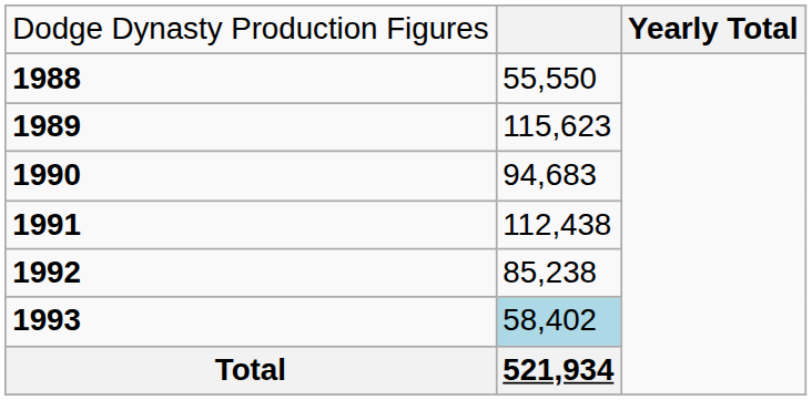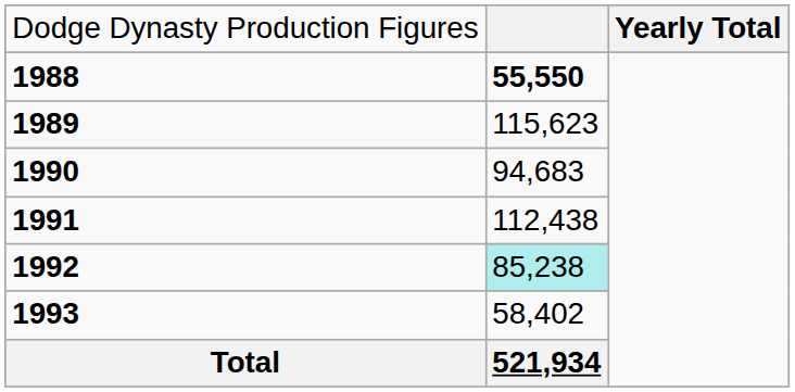1988 | column 2: normal -> bold
1992 | column 2: no background -> paleturquoise background
1993 | column 2: lightblue background -> no background
